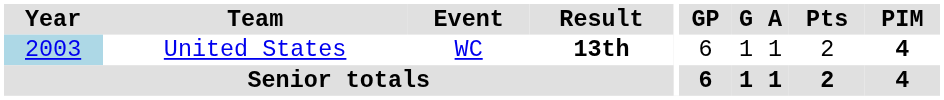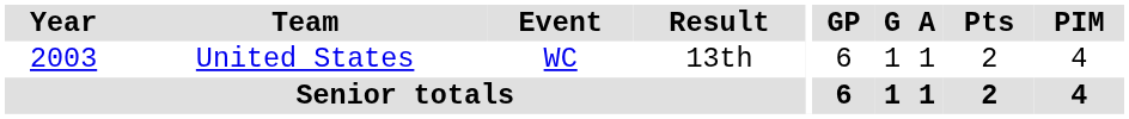United States | Year: lightblue background -> no background
United States | Result: bold -> normal
United States | PIM: bold -> normal
